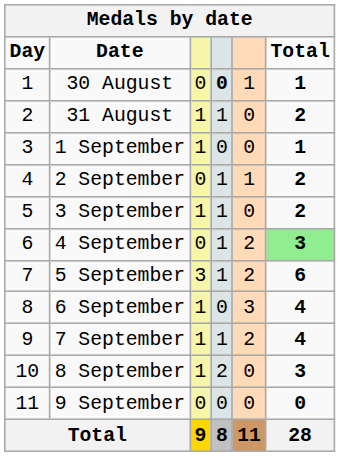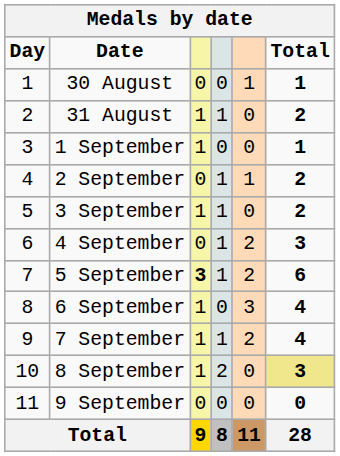30 August | column 4: bold -> normal
4 September | Total: lightgreen background -> no background
5 September | column 3: normal -> bold
8 September | Total: no background -> khaki background
